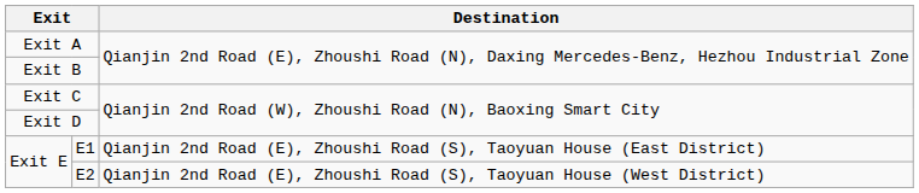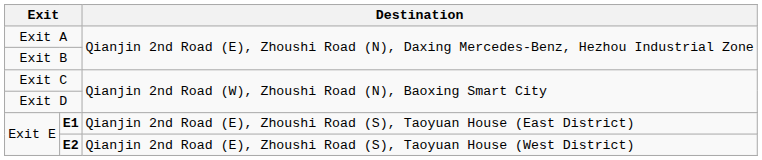E1 | column 2: normal -> bold
E2 | column 2: normal -> bold
